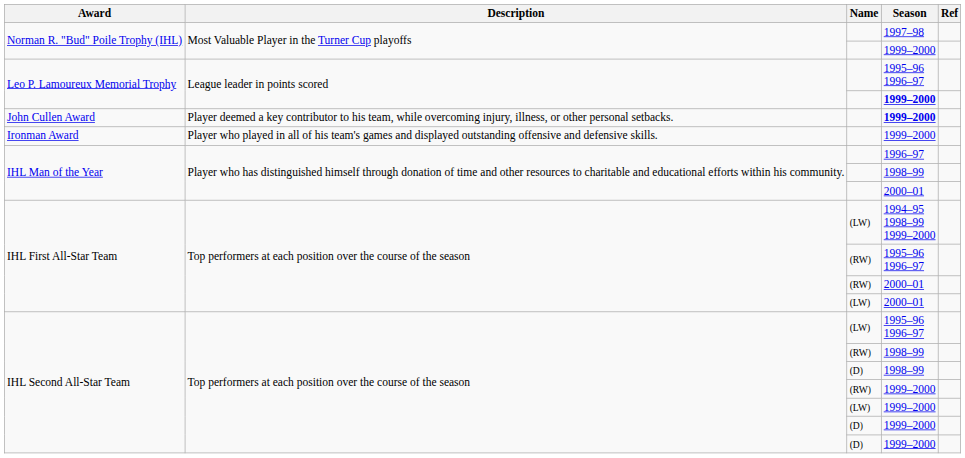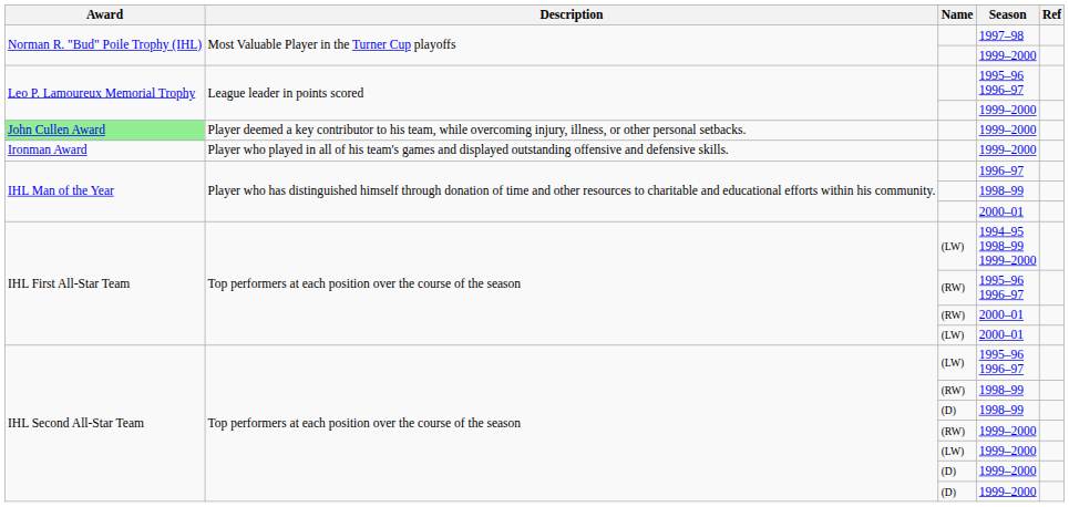Leo P. Lamoureux Memorial Trophy / 1999–2000 | Season: bold -> normal
John Cullen Award | Award: no background -> lightgreen background
John Cullen Award | Season: bold -> normal
